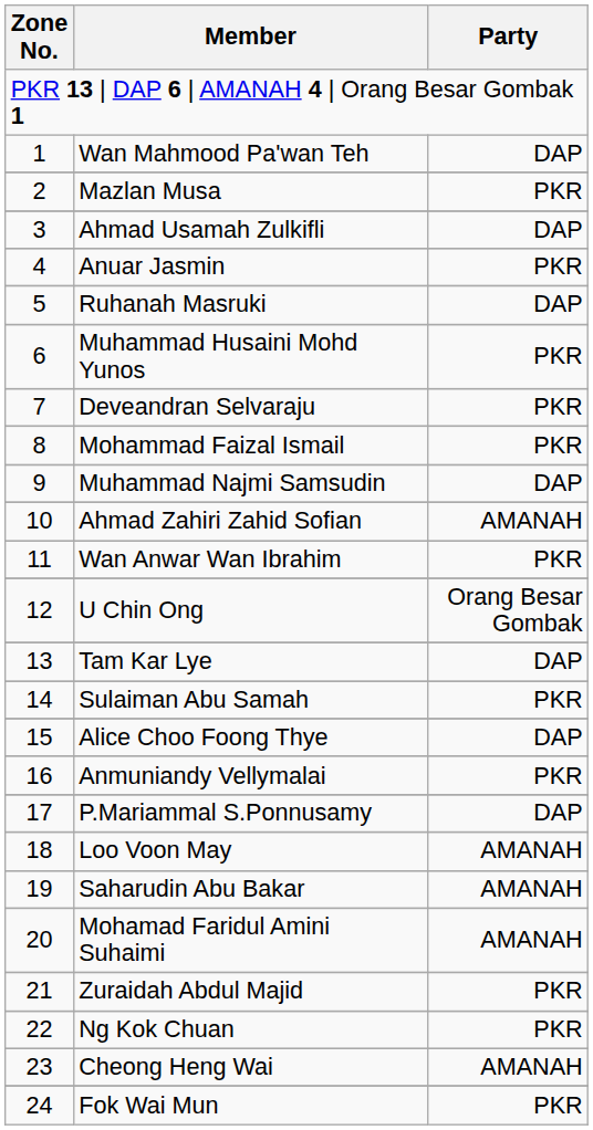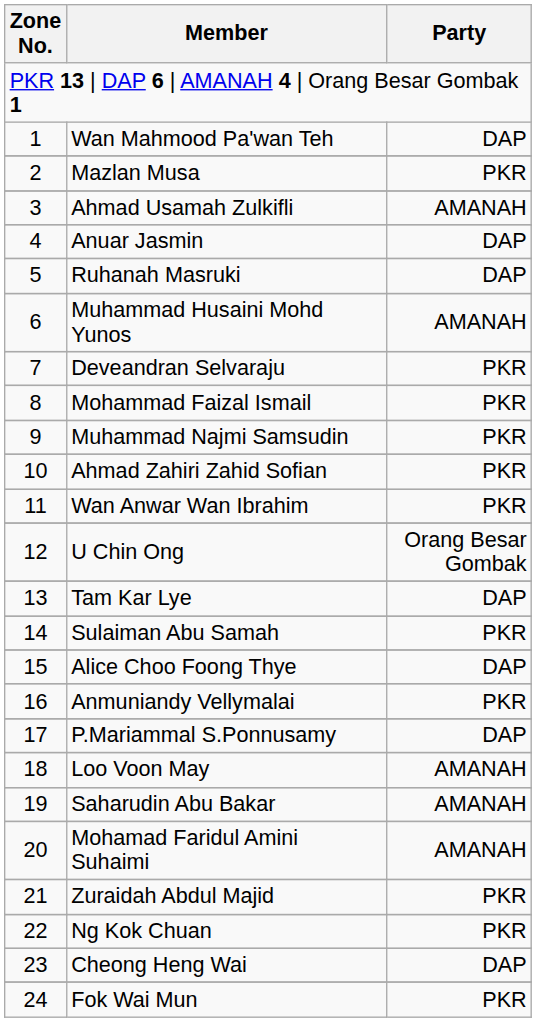Ahmad Usamah Zulkifli | Party: DAP -> AMANAH
Anuar Jasmin | Party: PKR -> DAP
Muhammad Husaini Mohd Yunos | Party: PKR -> AMANAH
Muhammad Najmi Samsudin | Party: DAP -> PKR
Ahmad Zahiri Zahid Sofian | Party: AMANAH -> PKR
Cheong Heng Wai | Party: AMANAH -> DAP
